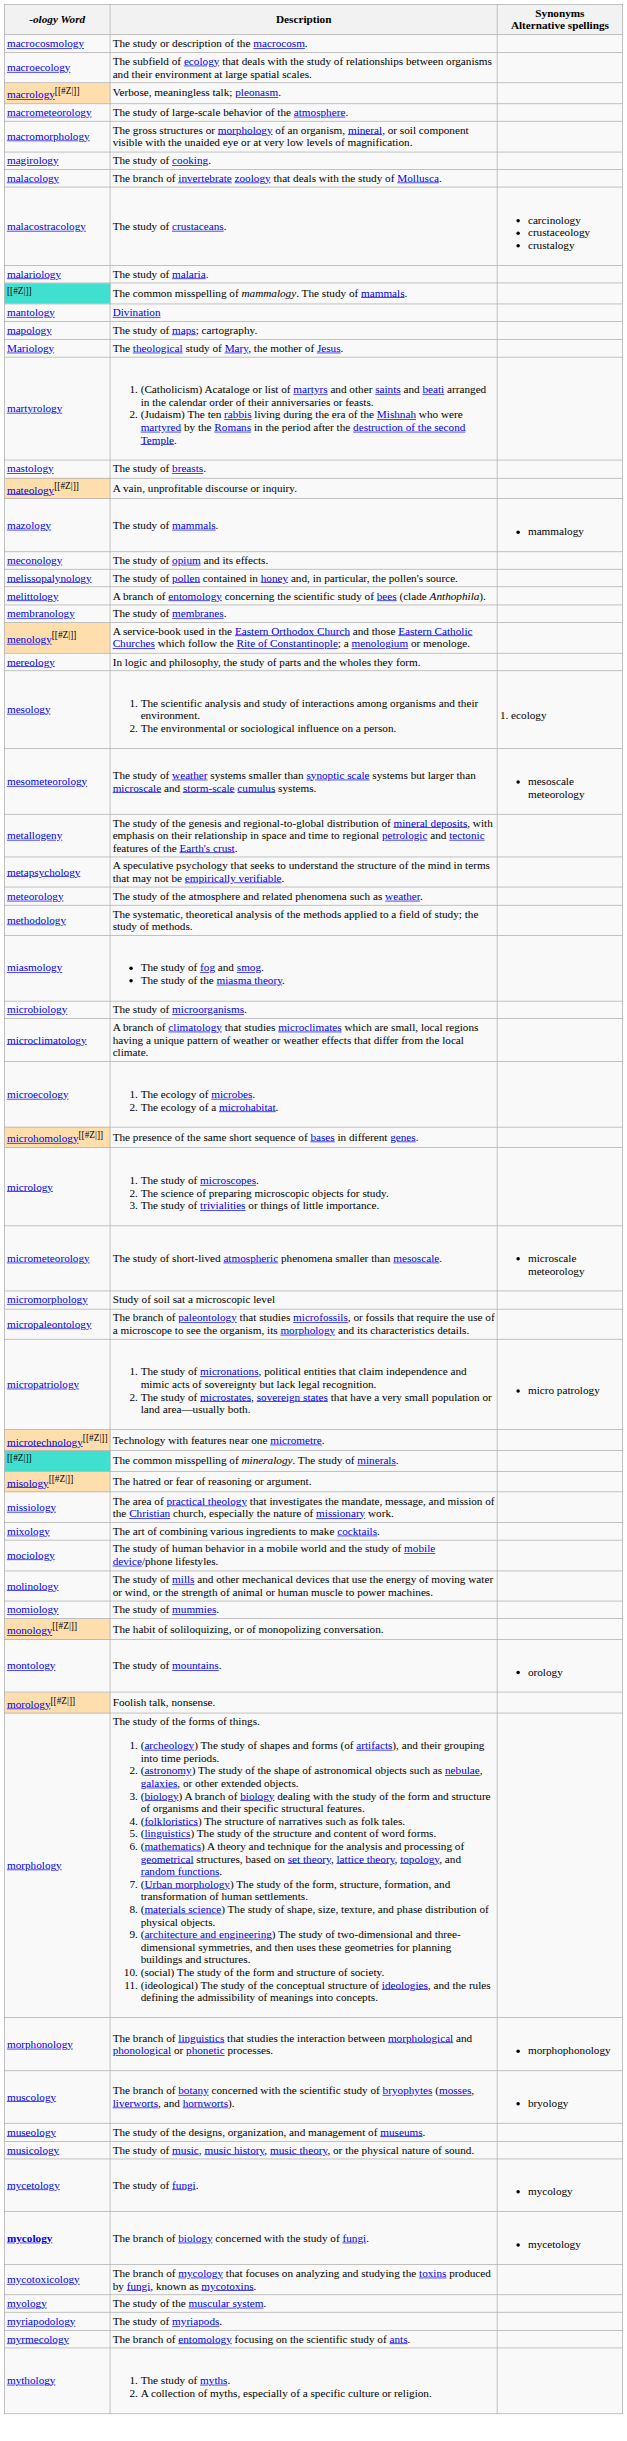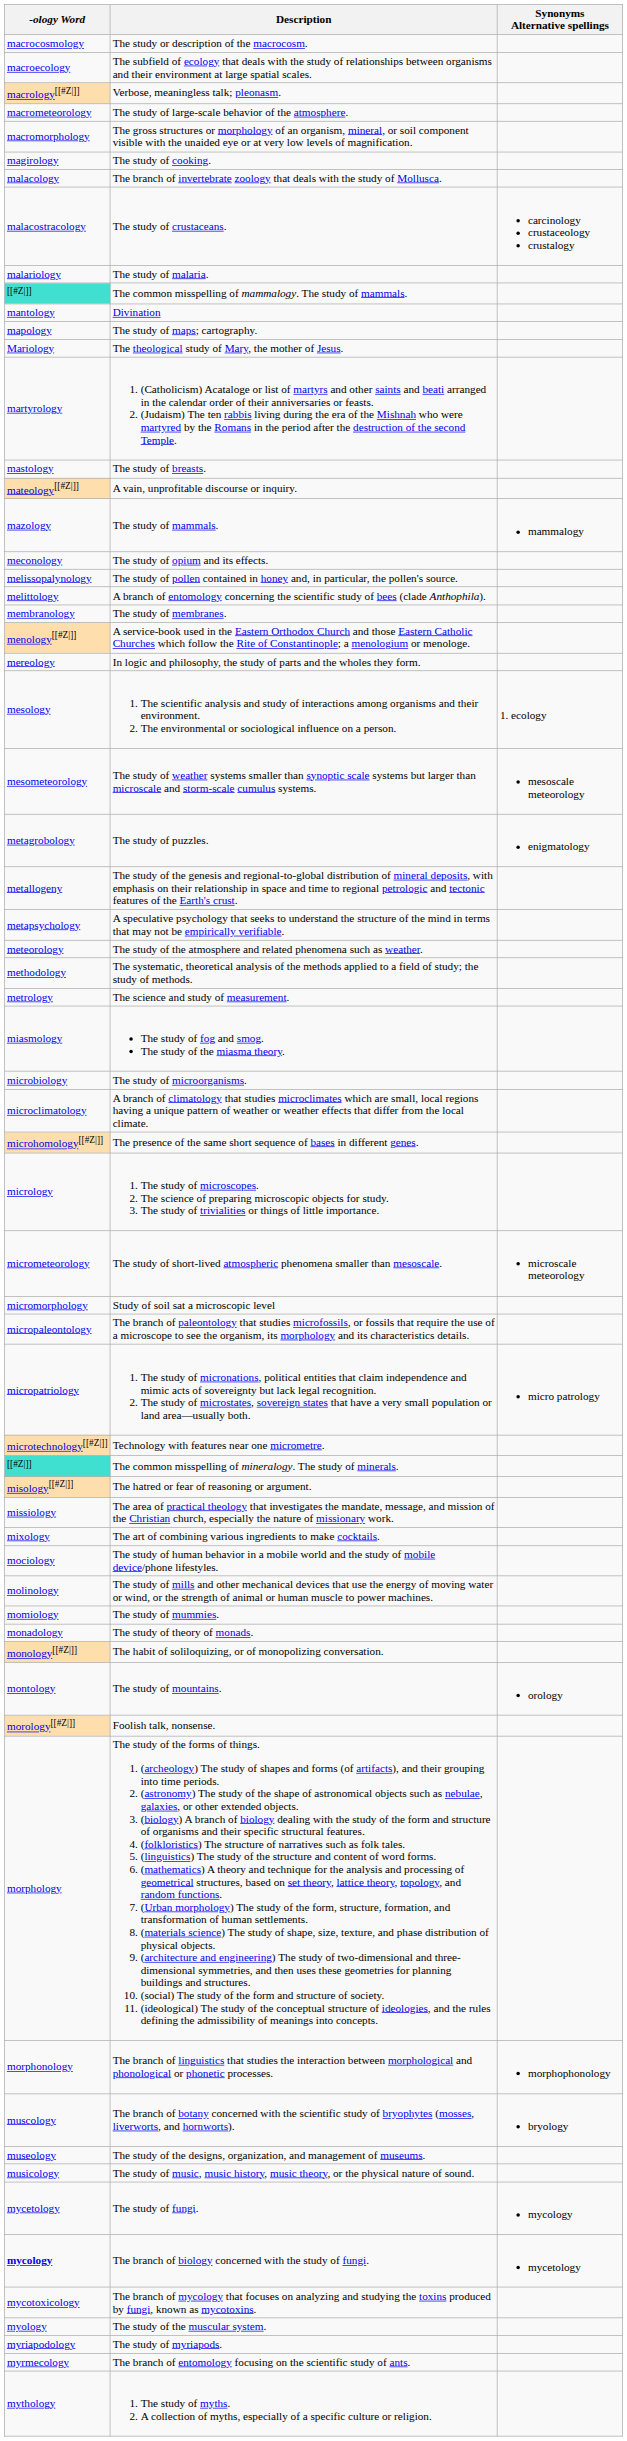+ row: metagrobology | The study of puzzles. | enigmatology
+ row: metrology | The science and study of measurement.
- row: microecology | The ecology of microbes. The ecology of a microhabitat.
+ row: monadology | The study of theory of monads.
